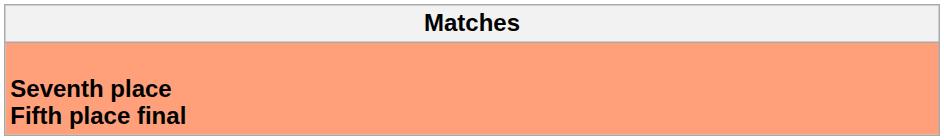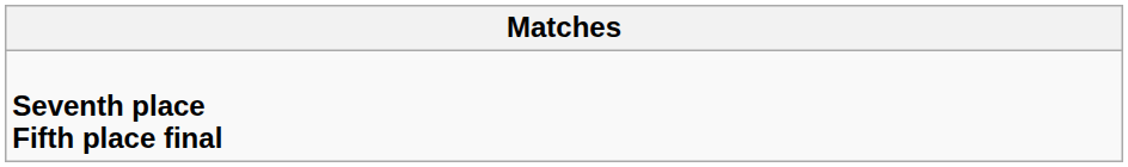row 2 | column 1: lightsalmon background -> no background
